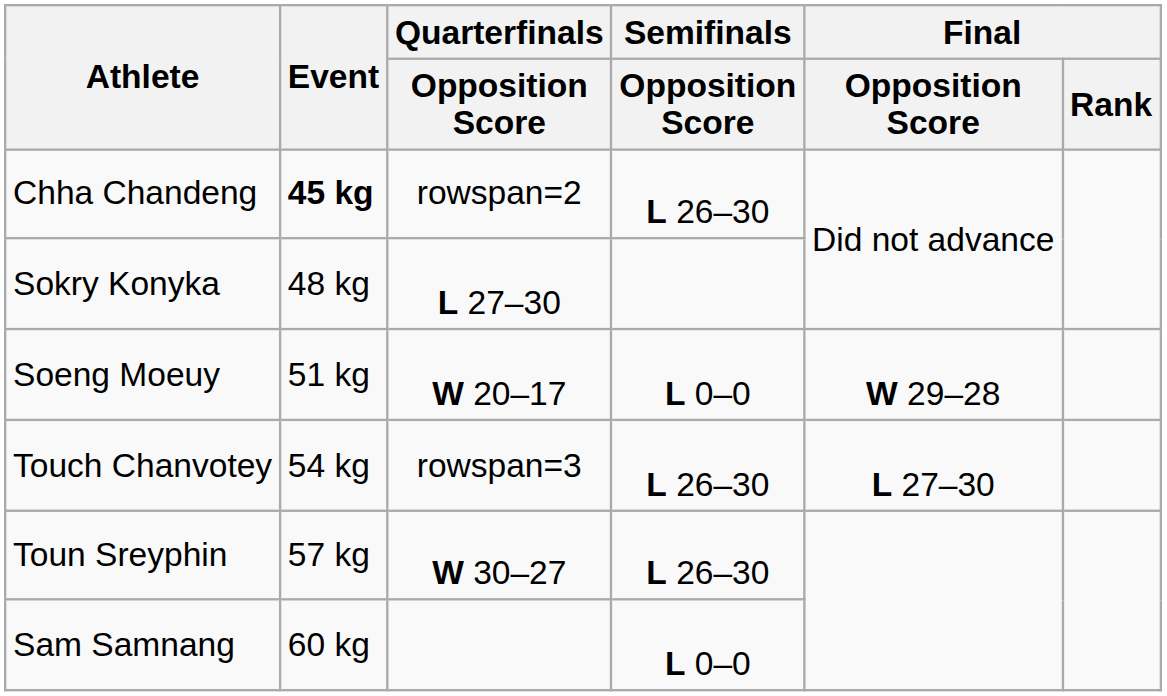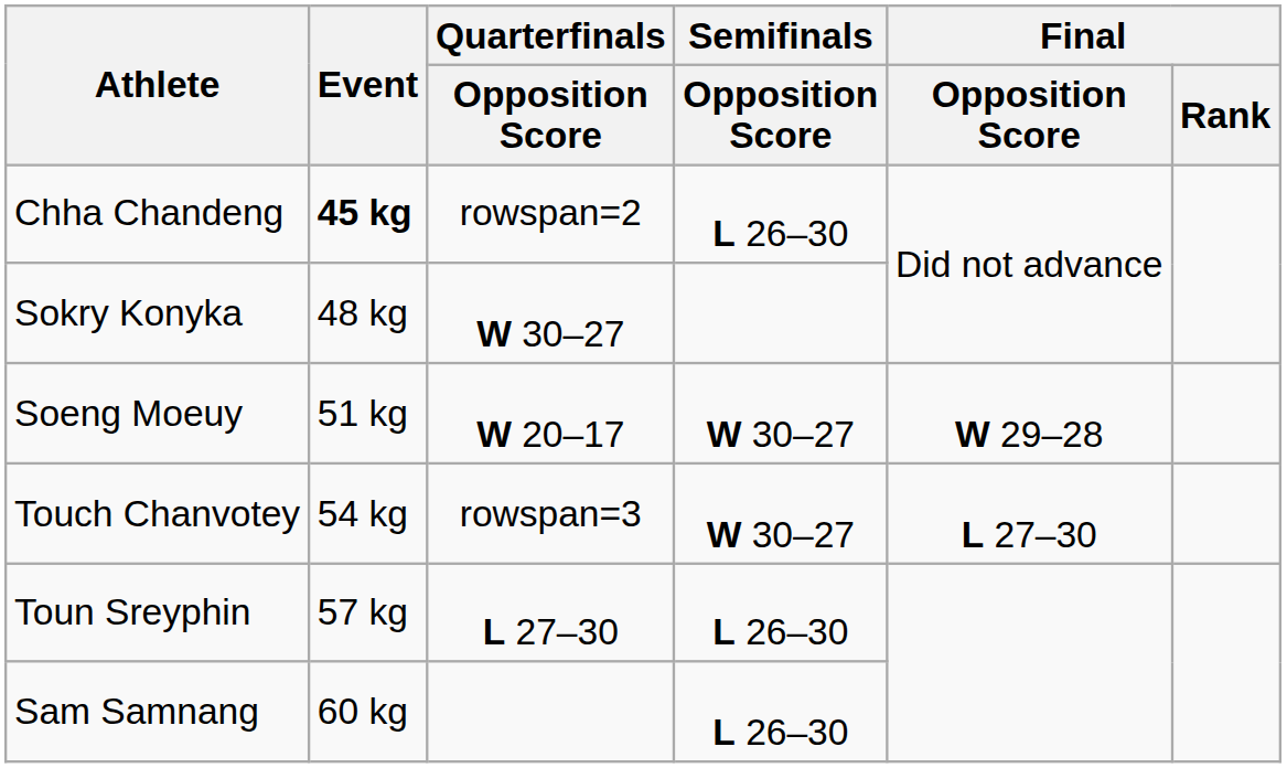Sokry Konyka | Quarterfinals / Opposition Score: L 27–30 -> W 30–27
Soeng Moeuy | Semifinals / Opposition Score: L 0–0 -> W 30–27
Touch Chanvotey | Semifinals / Opposition Score: L 26–30 -> W 30–27
Toun Sreyphin | Quarterfinals / Opposition Score: W 30–27 -> L 27–30
Sam Samnang | Semifinals / Opposition Score: L 0–0 -> L 26–30
